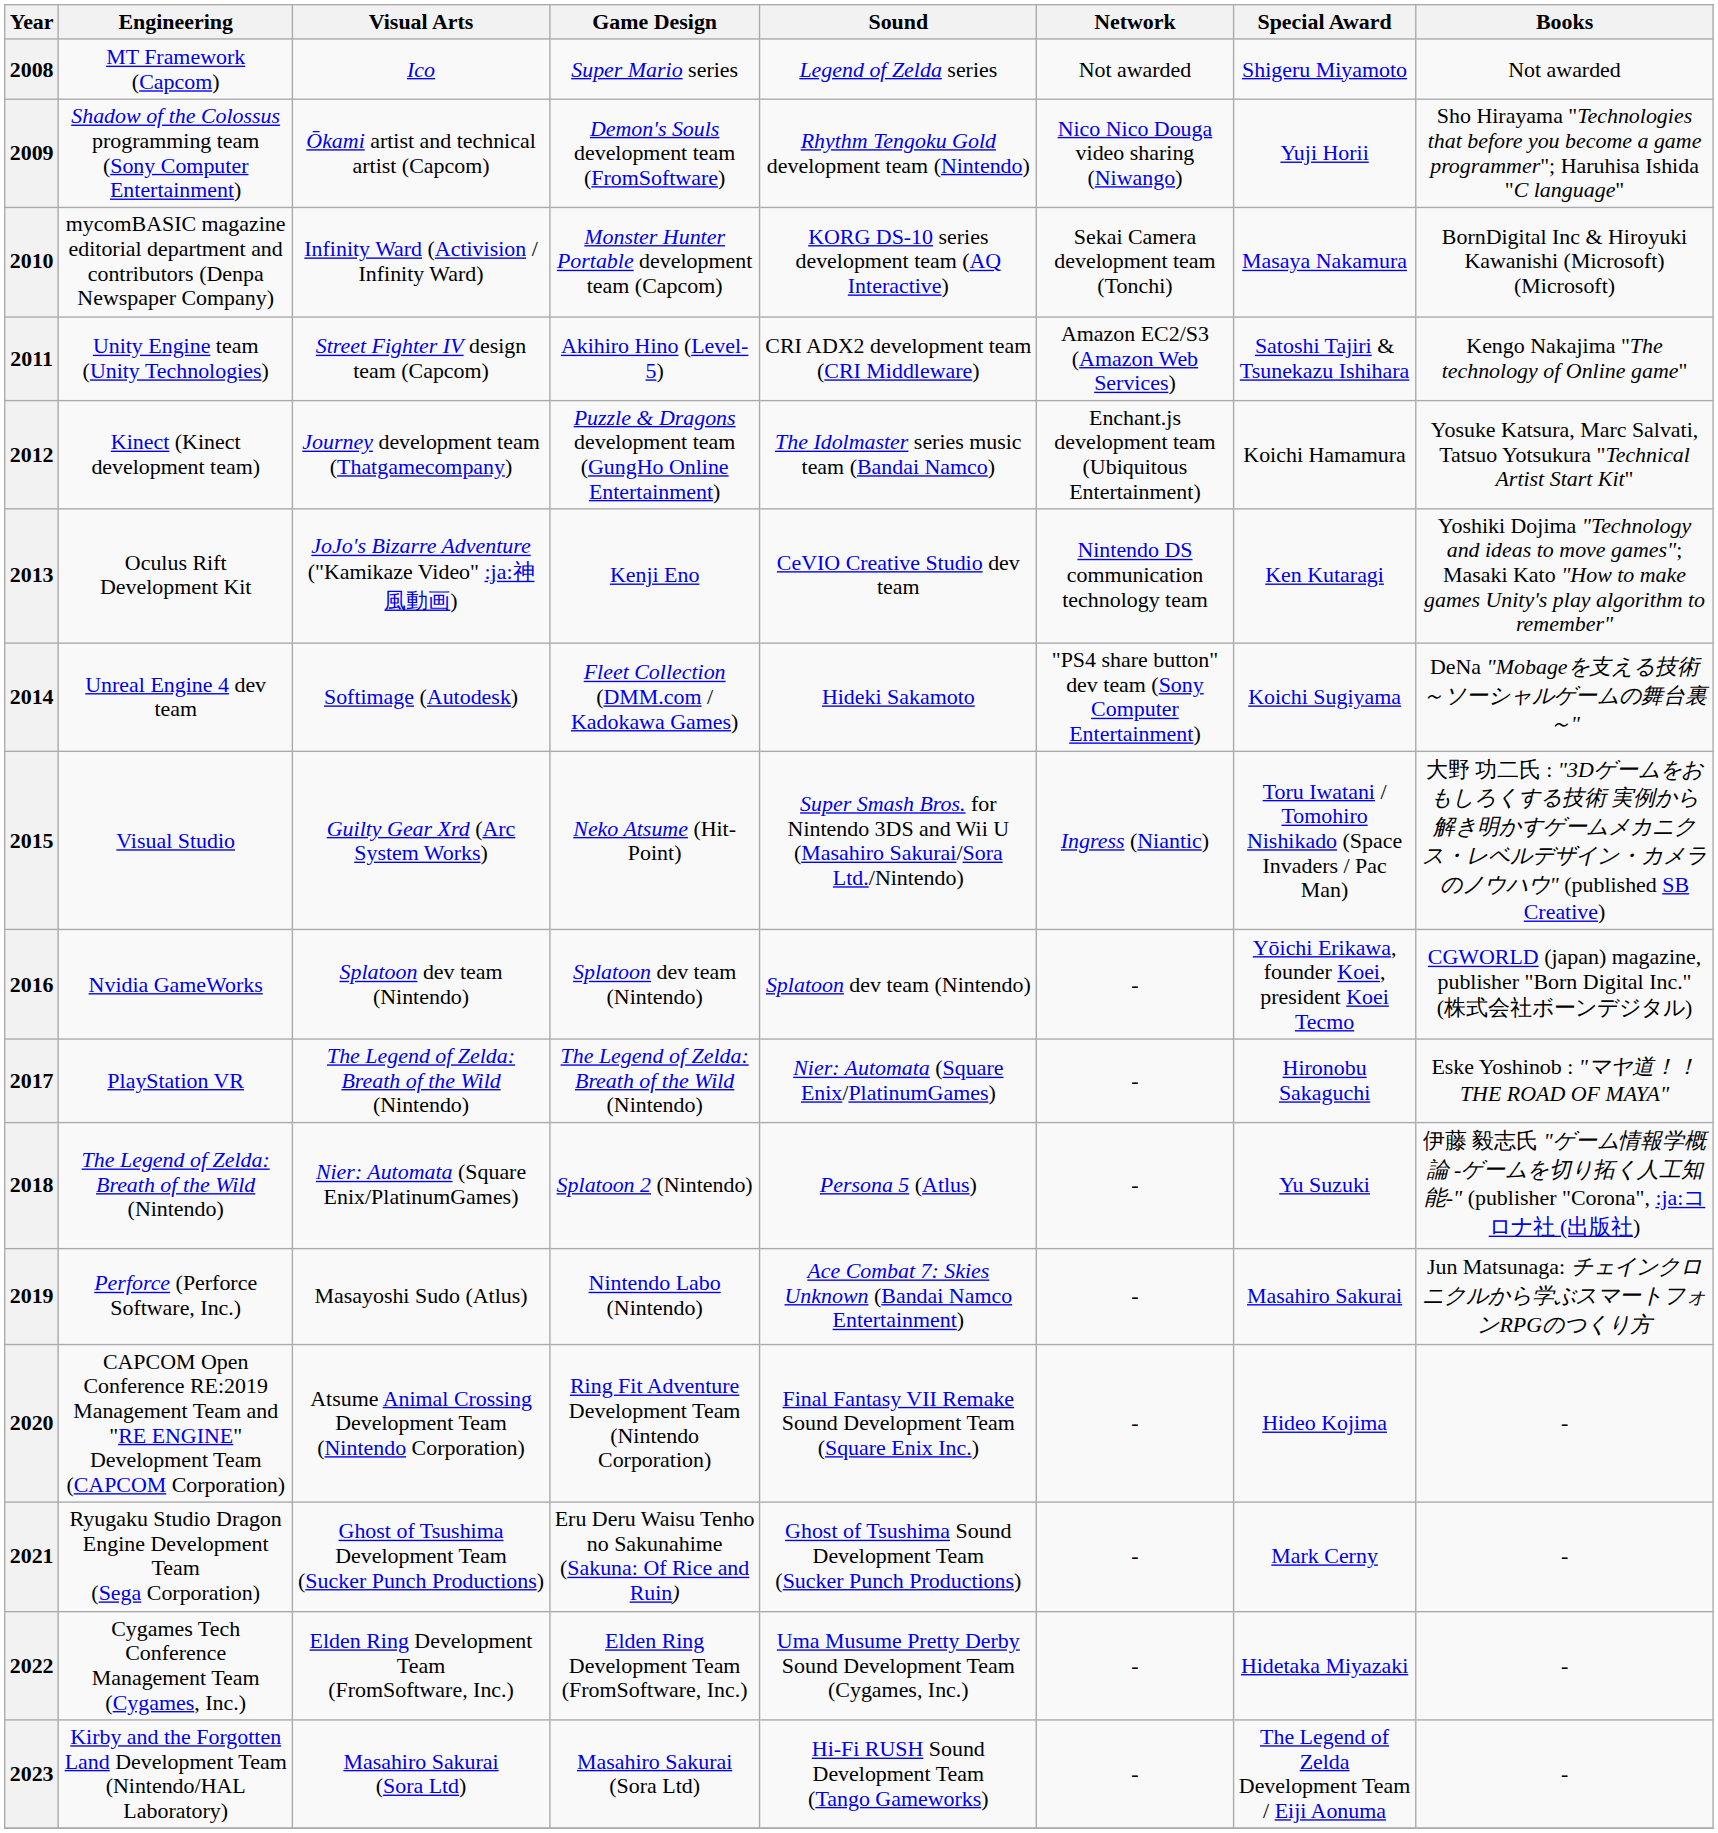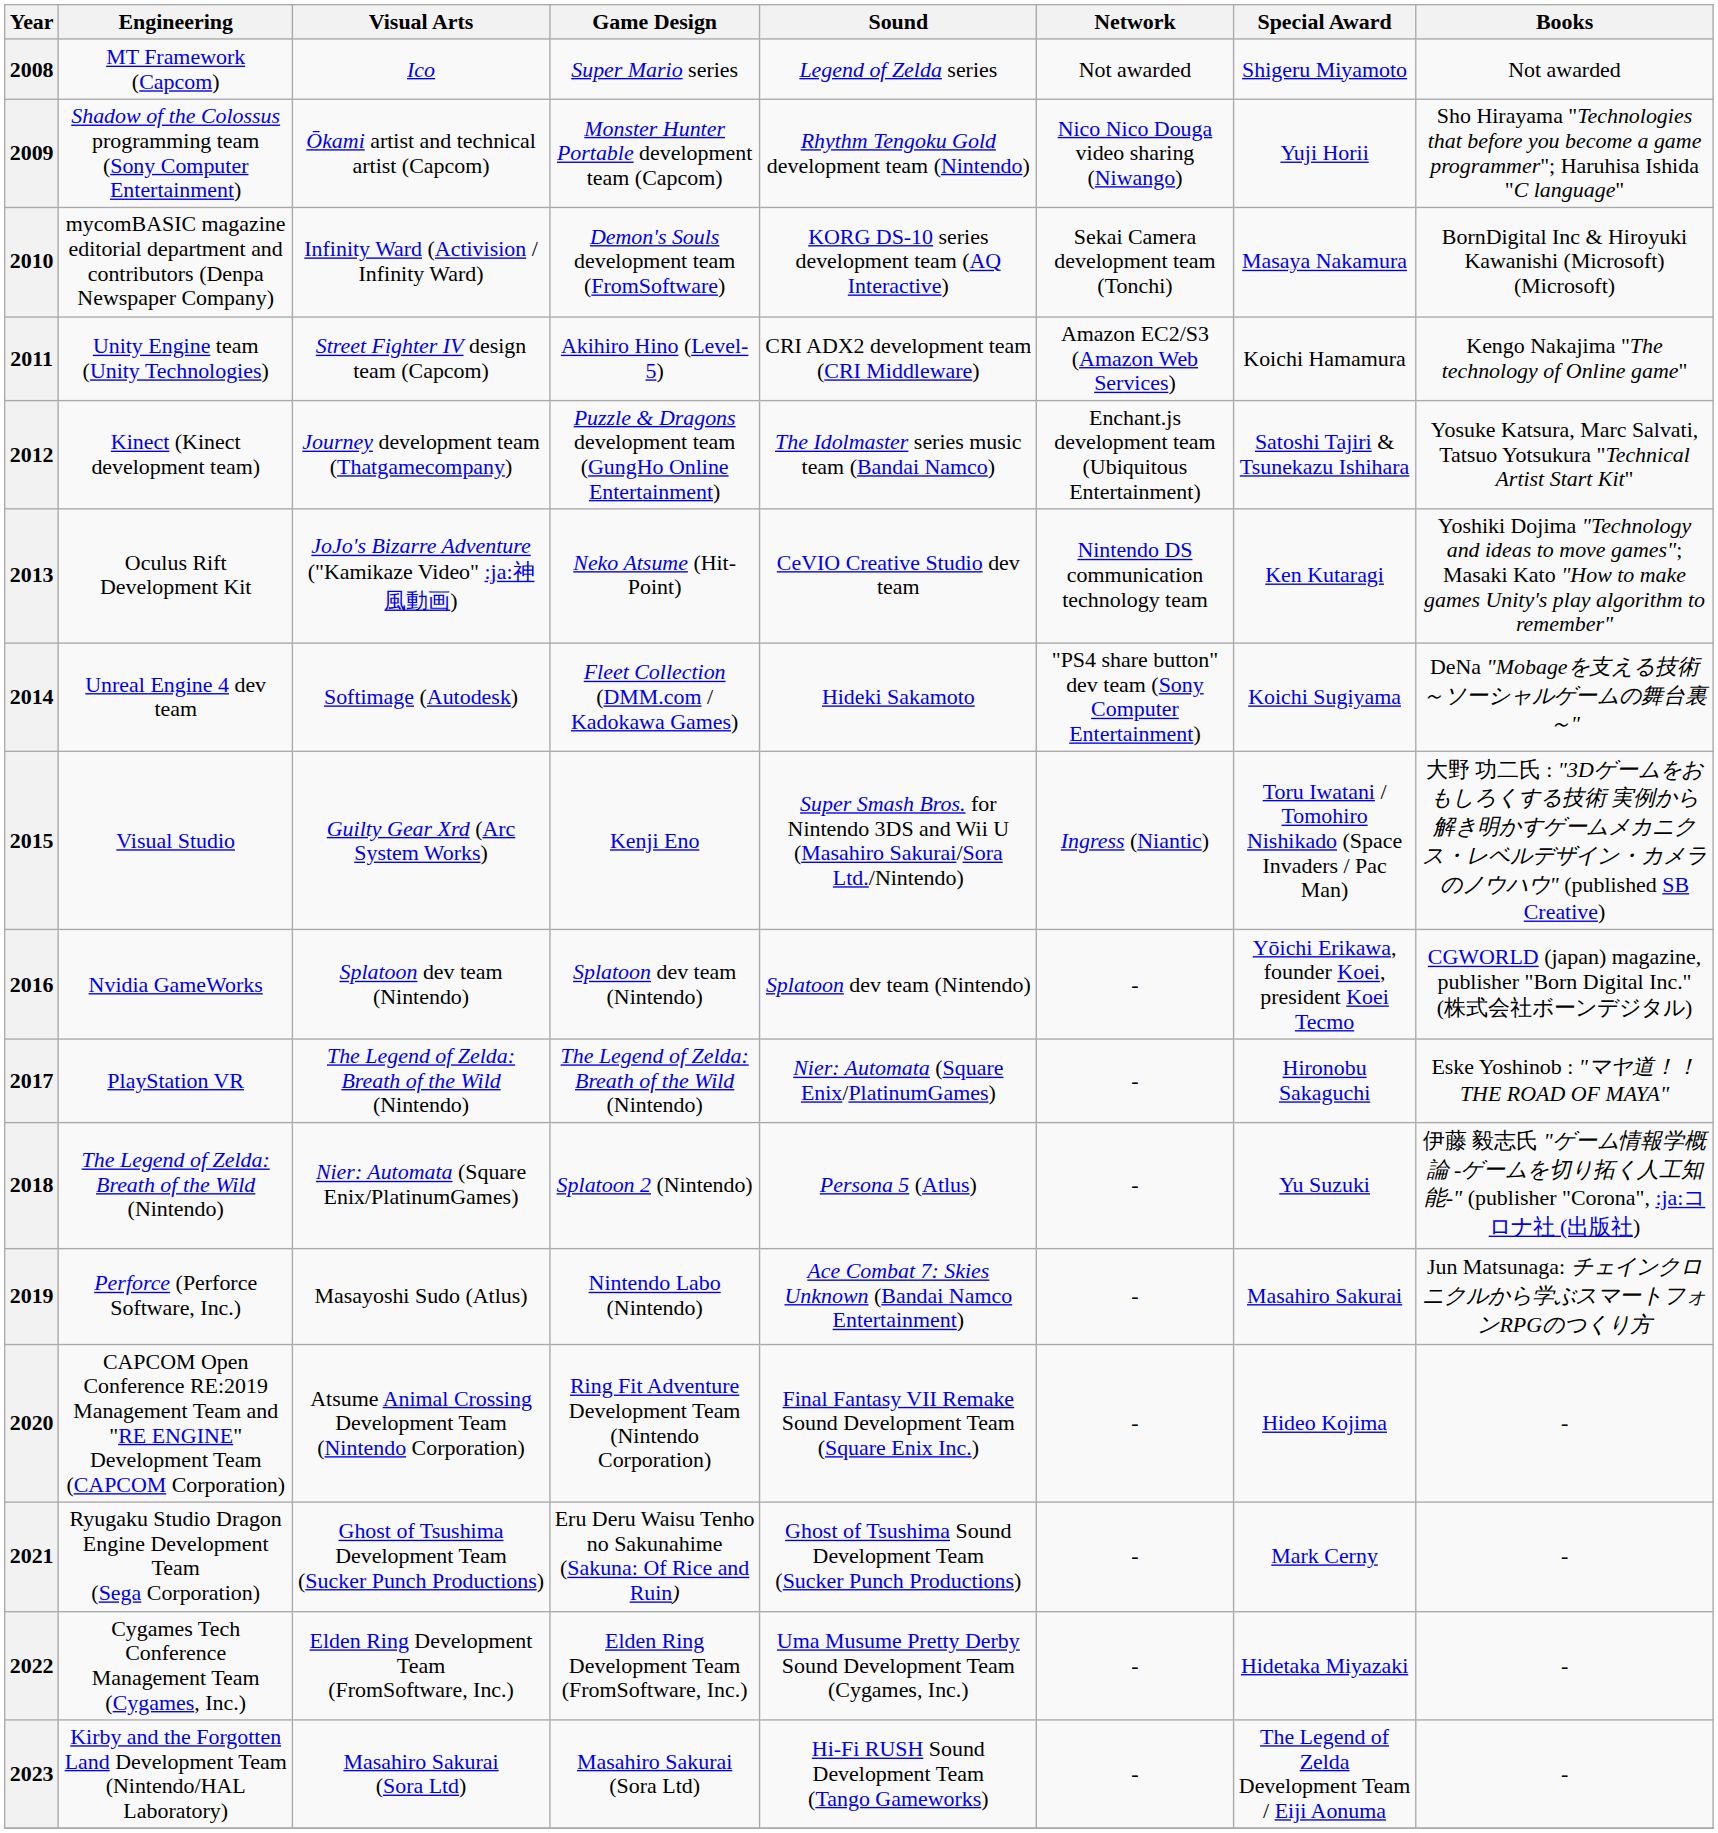2009 | Game Design: Demon's Souls development team (FromSoftware) -> Monster Hunter Portable development team (Capcom)
2010 | Game Design: Monster Hunter Portable development team (Capcom) -> Demon's Souls development team (FromSoftware)
2011 | Special Award: Satoshi Tajiri & Tsunekazu Ishihara -> Koichi Hamamura
2012 | Special Award: Koichi Hamamura -> Satoshi Tajiri & Tsunekazu Ishihara
2013 | Game Design: Kenji Eno -> Neko Atsume (Hit-Point)
2015 | Game Design: Neko Atsume (Hit-Point) -> Kenji Eno
